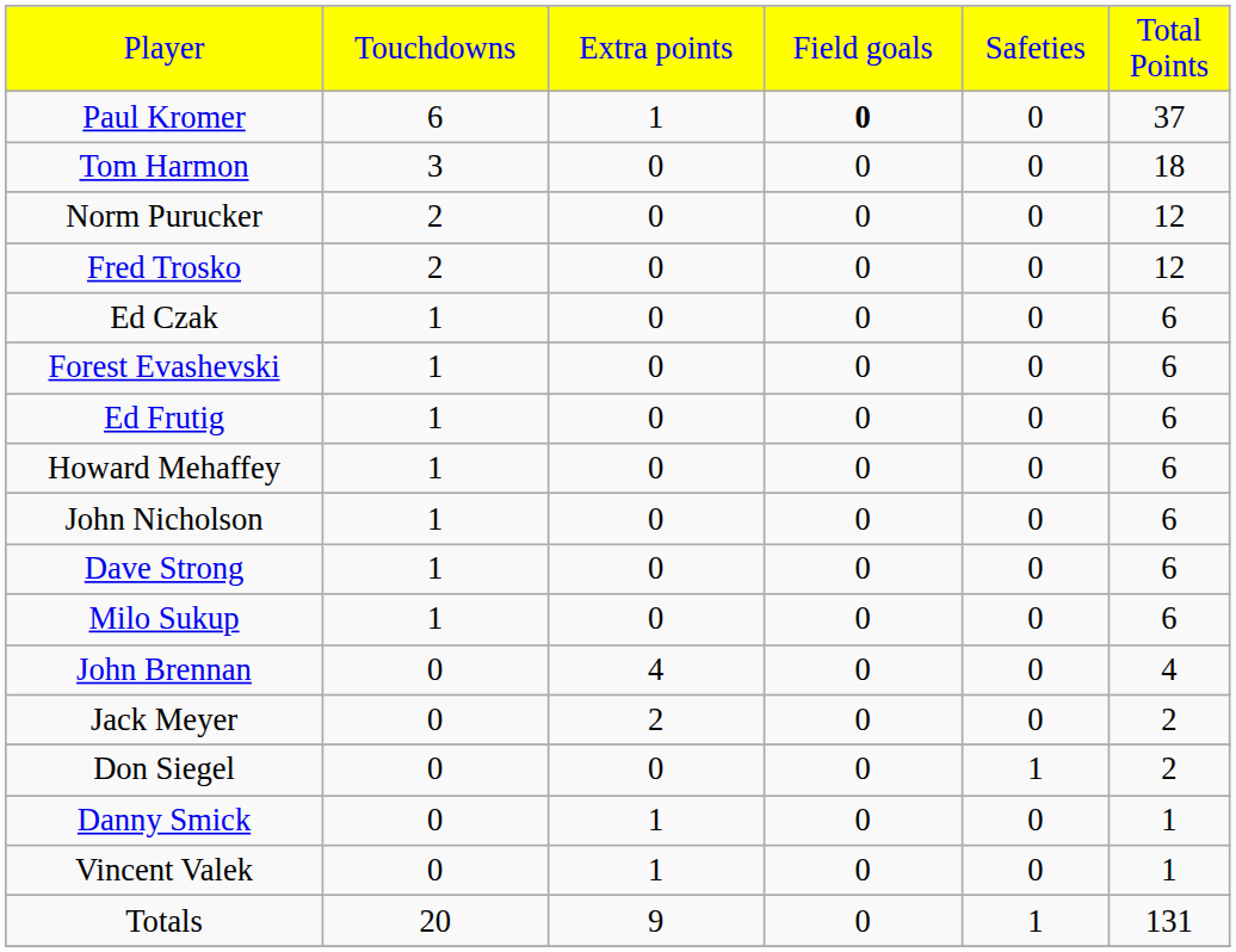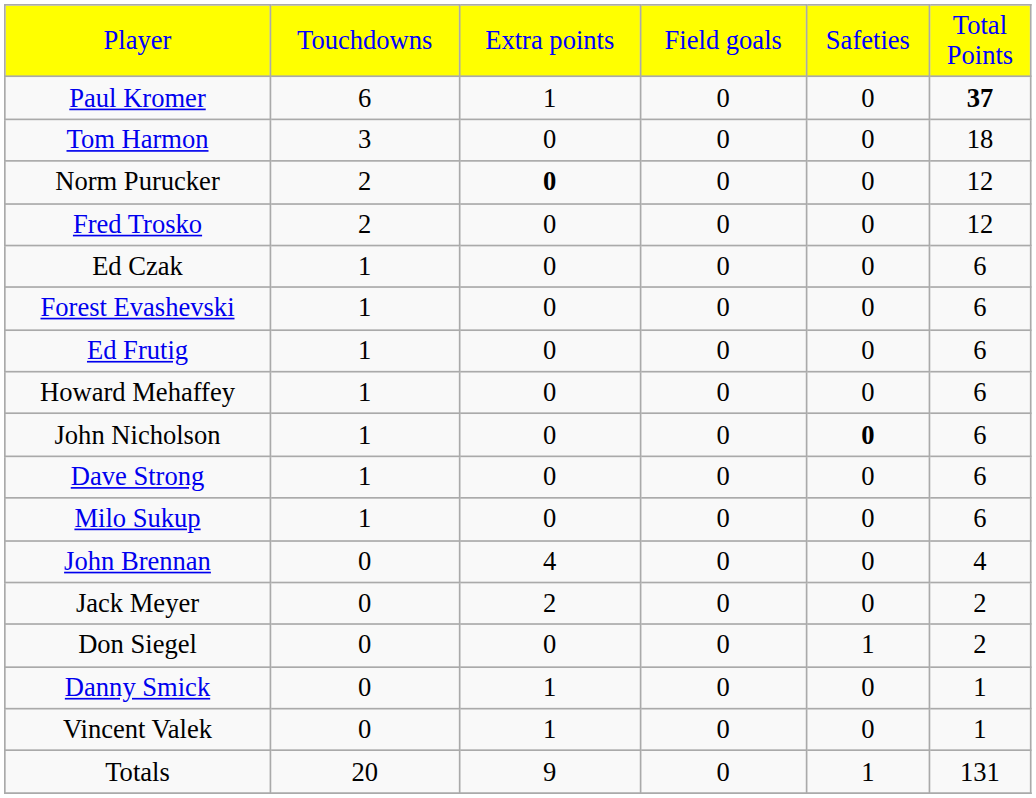Paul Kromer | column 4: bold -> normal
Paul Kromer | column 6: normal -> bold
Norm Purucker | column 3: normal -> bold
John Nicholson | column 5: normal -> bold
